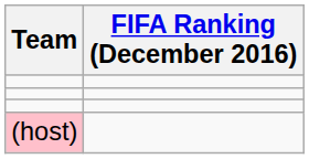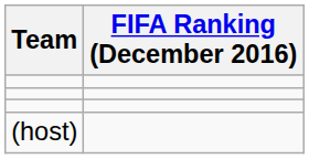row 5 | Team: pink background -> no background
